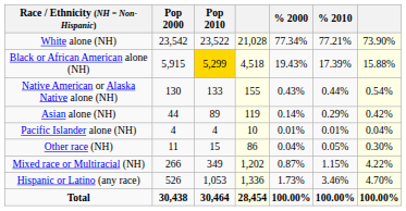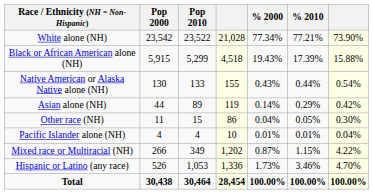Black or African American alone (NH) | Pop 2010: gold background -> no background
rows swapped: Pacific Islander alone (NH) <-> Other race (NH)
